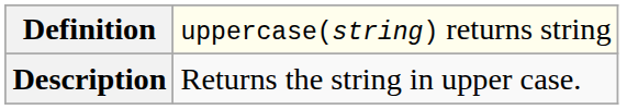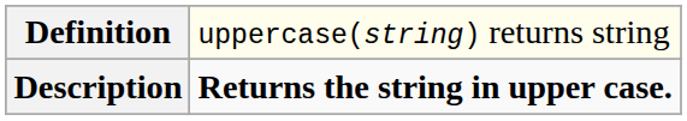Description | column 2: normal -> bold
